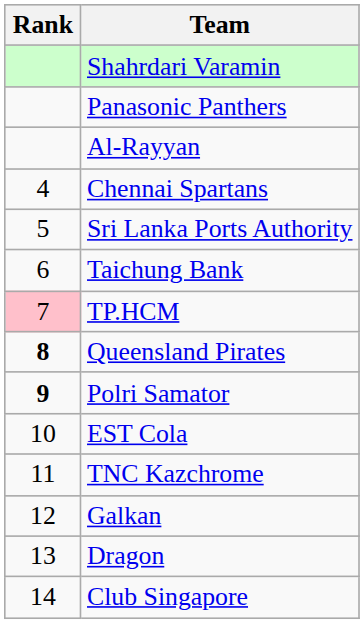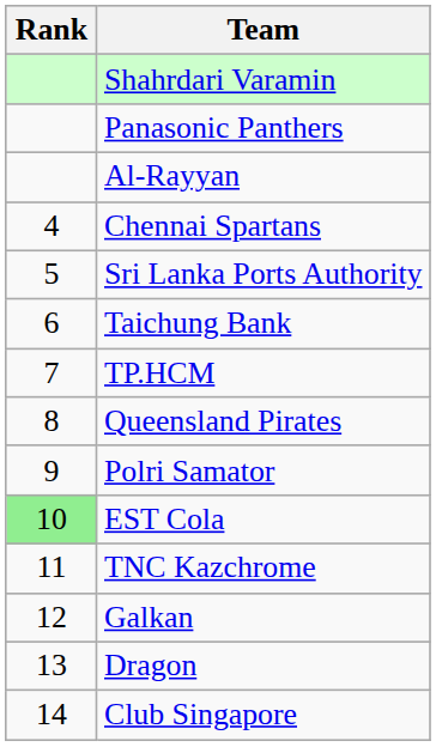TP.HCM | Rank: pink background -> no background
Queensland Pirates | Rank: bold -> normal
Polri Samator | Rank: bold -> normal
EST Cola | Rank: no background -> lightgreen background
